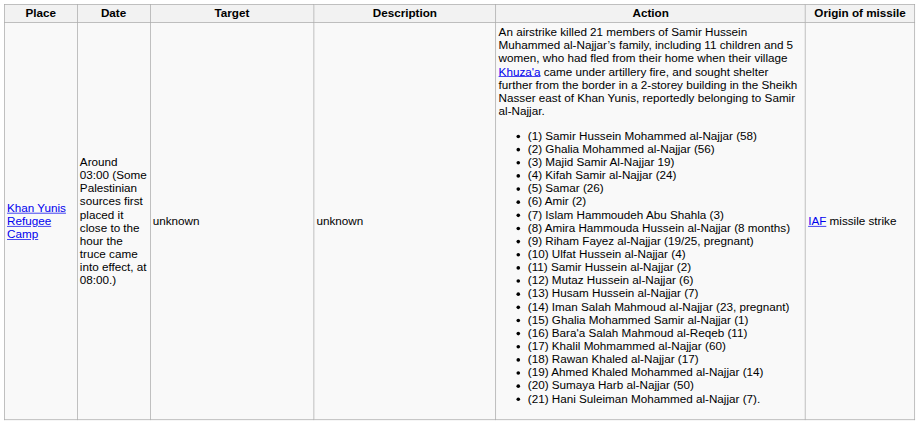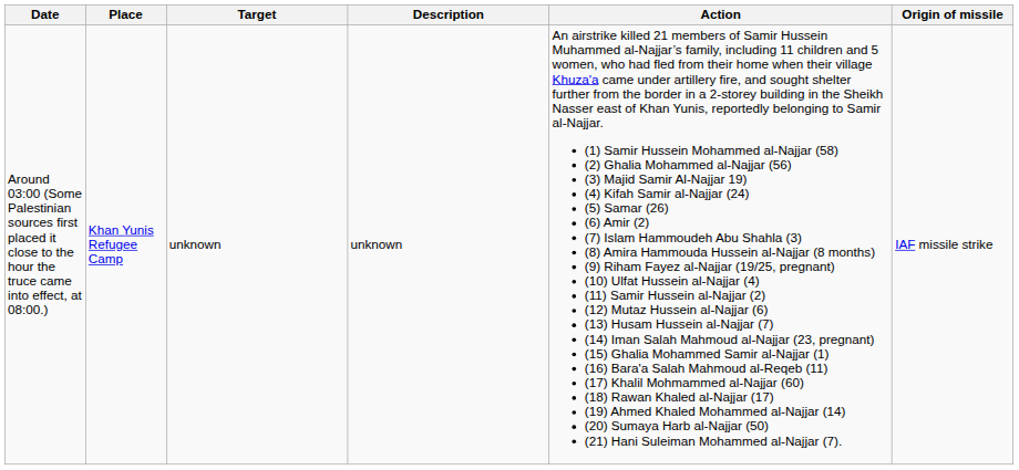columns swapped: Date <-> Place
